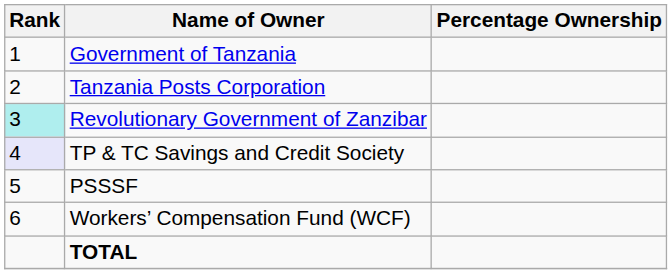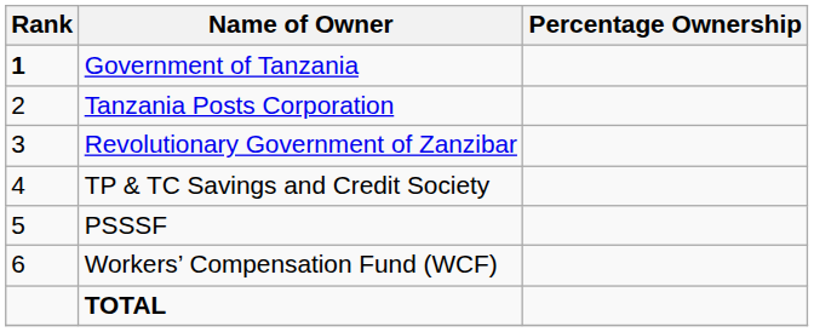Government of Tanzania | Rank: normal -> bold
Revolutionary Government of Zanzibar | Rank: paleturquoise background -> no background
TP & TC Savings and Credit Society | Rank: lavender background -> no background
